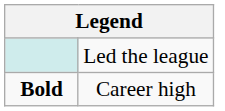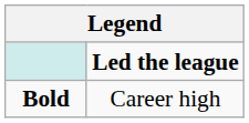row 2 | column 2: normal -> bold
